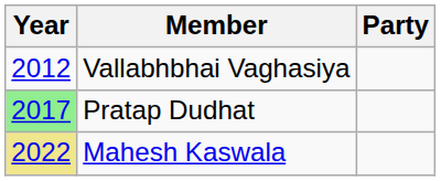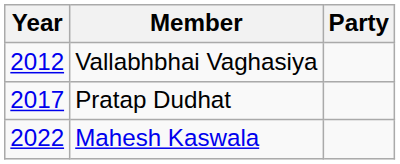Pratap Dudhat | Year: lightgreen background -> no background
Mahesh Kaswala | Year: khaki background -> no background
